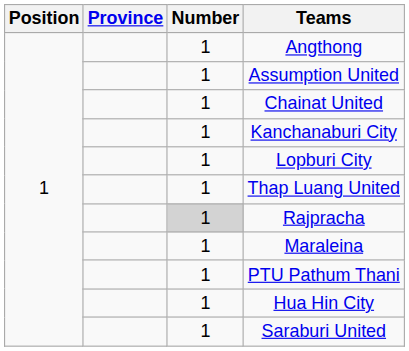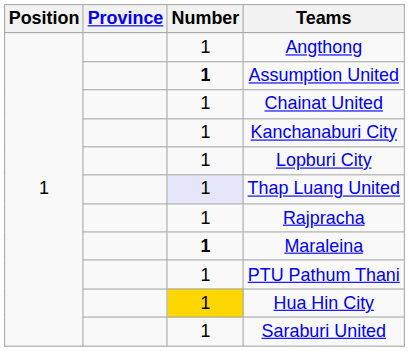Assumption United | Number: normal -> bold
Thap Luang United | Number: no background -> lavender background
Rajpracha | Number: lightgrey background -> no background
Maraleina | Number: normal -> bold
Hua Hin City | Number: no background -> gold background
